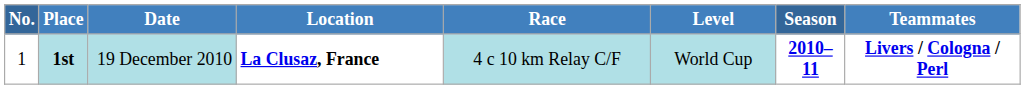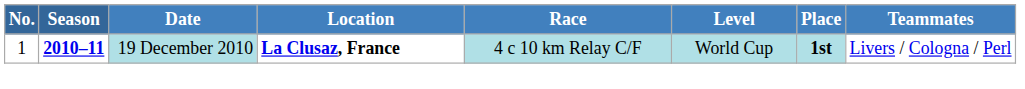columns swapped: Season <-> Place
19 December 2010 | Teammates: bold -> normal
